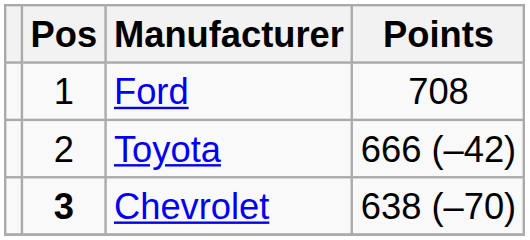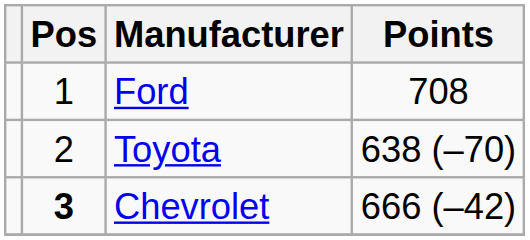Toyota | Points: 666 (–42) -> 638 (–70)
Chevrolet | Points: 638 (–70) -> 666 (–42)
